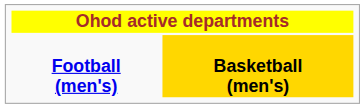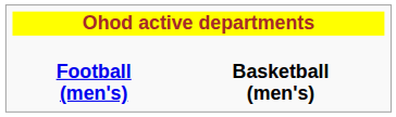Football (men's) | column 2: gold background -> no background
